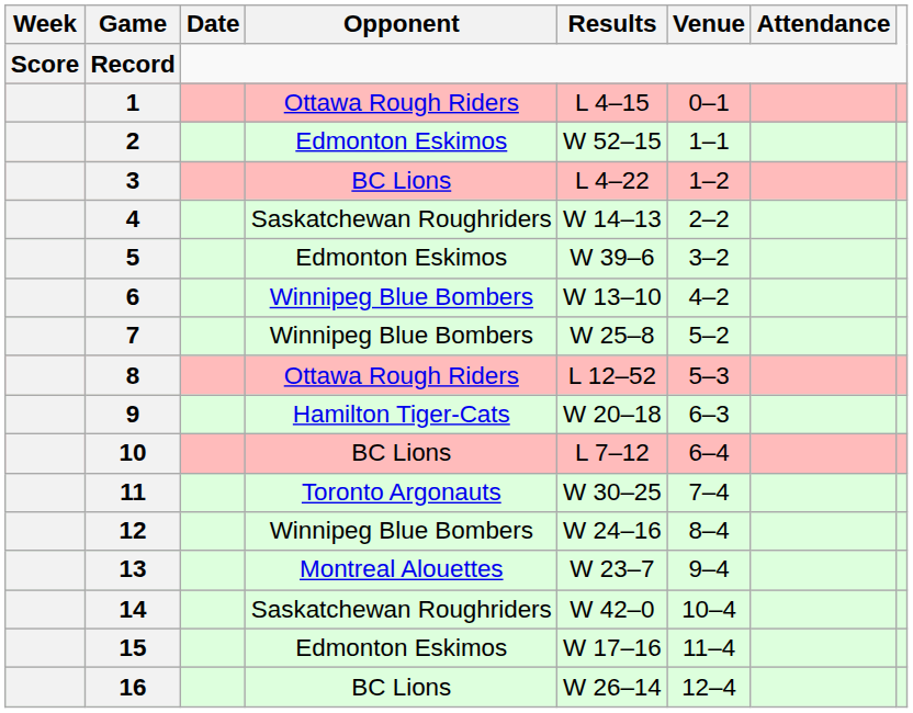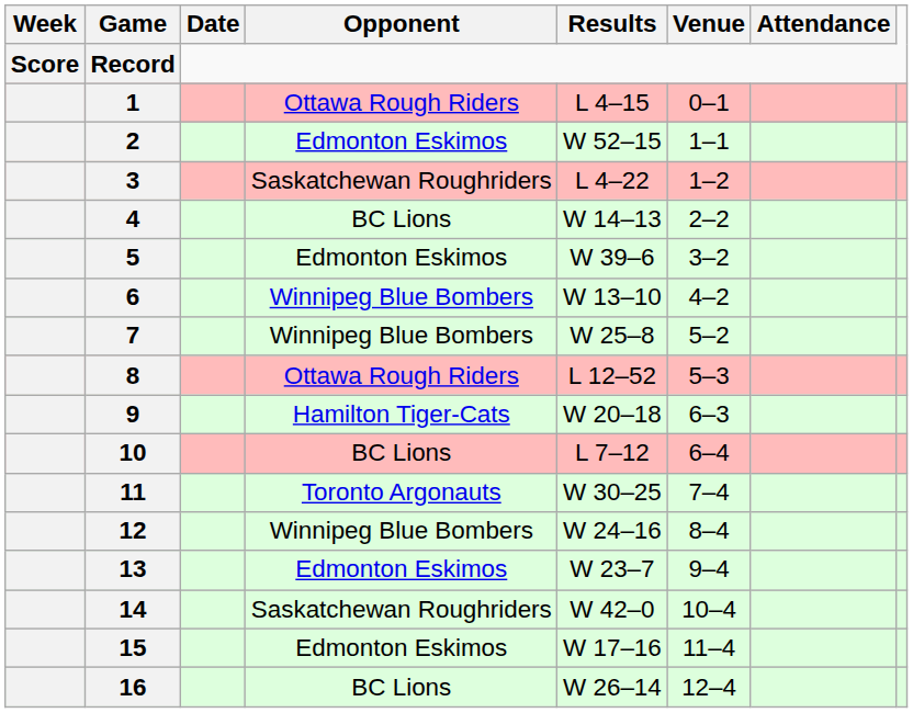3 | Opponent: BC Lions -> Saskatchewan Roughriders
4 | Opponent: Saskatchewan Roughriders -> BC Lions
13 | Opponent: Montreal Alouettes -> Edmonton Eskimos
